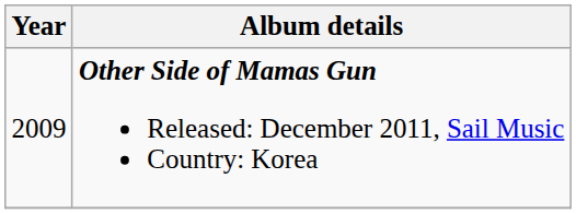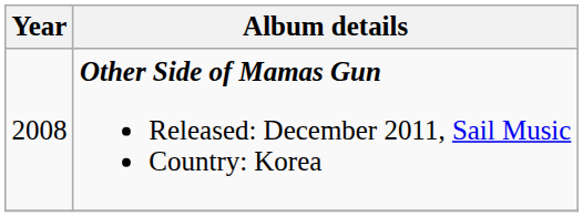row 2 | Year: 2009 -> 2008
